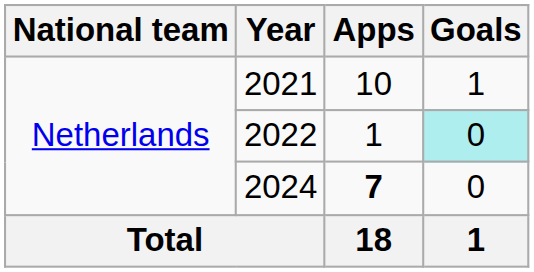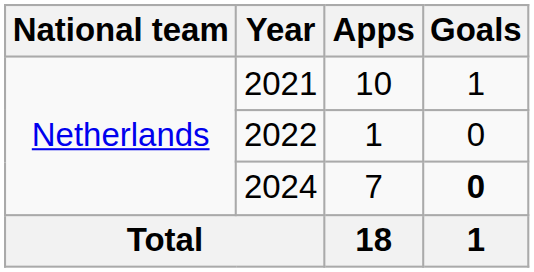2022 | Goals: paleturquoise background -> no background
2024 | Apps: bold -> normal
2024 | Goals: normal -> bold
